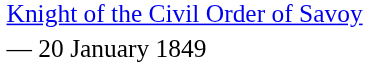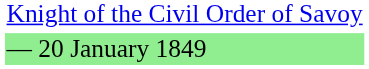— 20 January 1849 | column 1: no background -> lightgreen background
